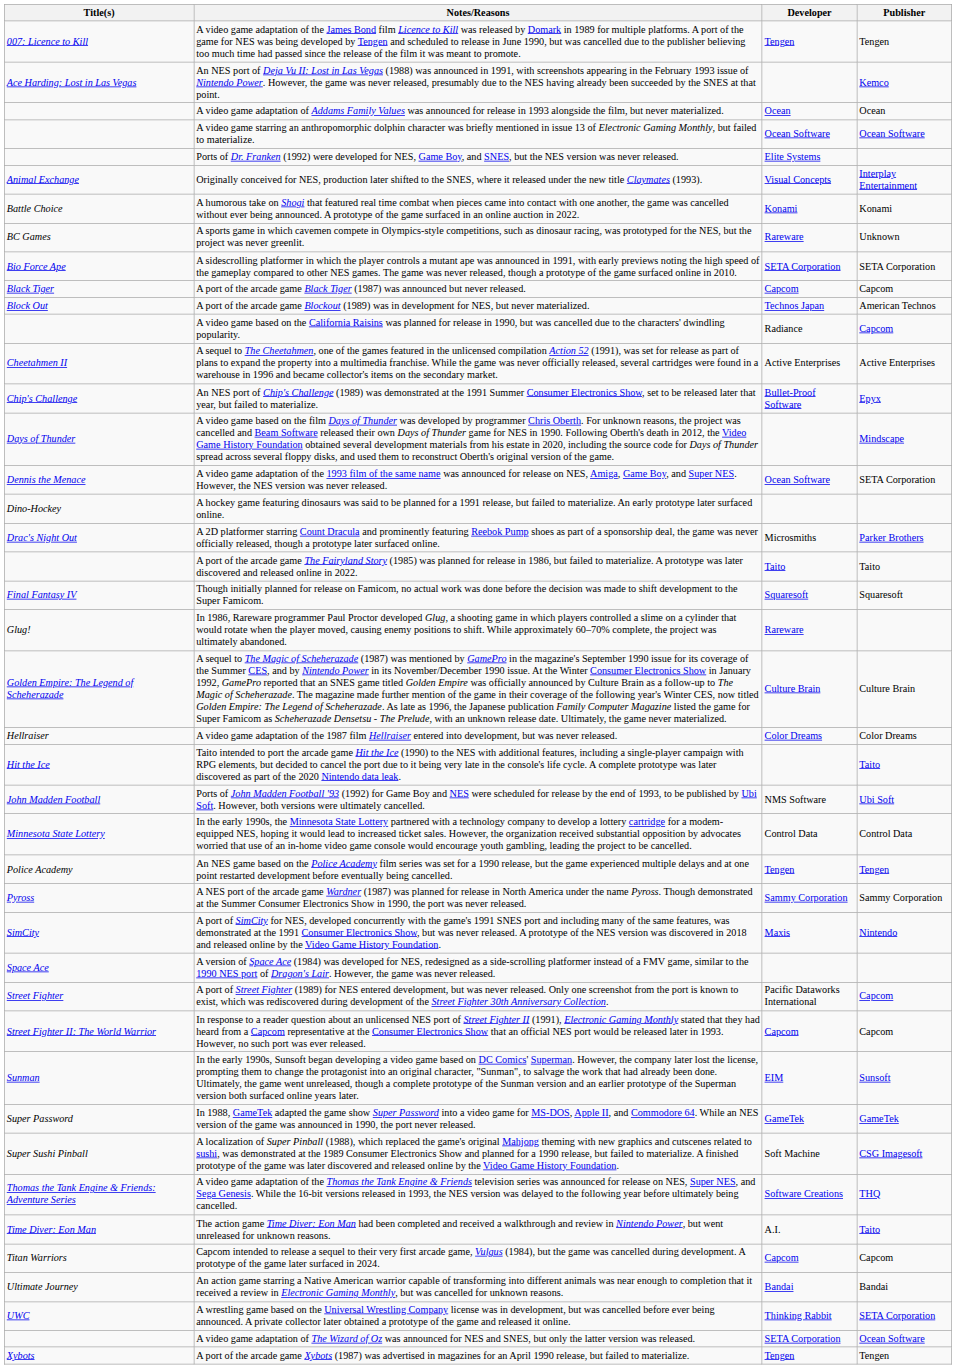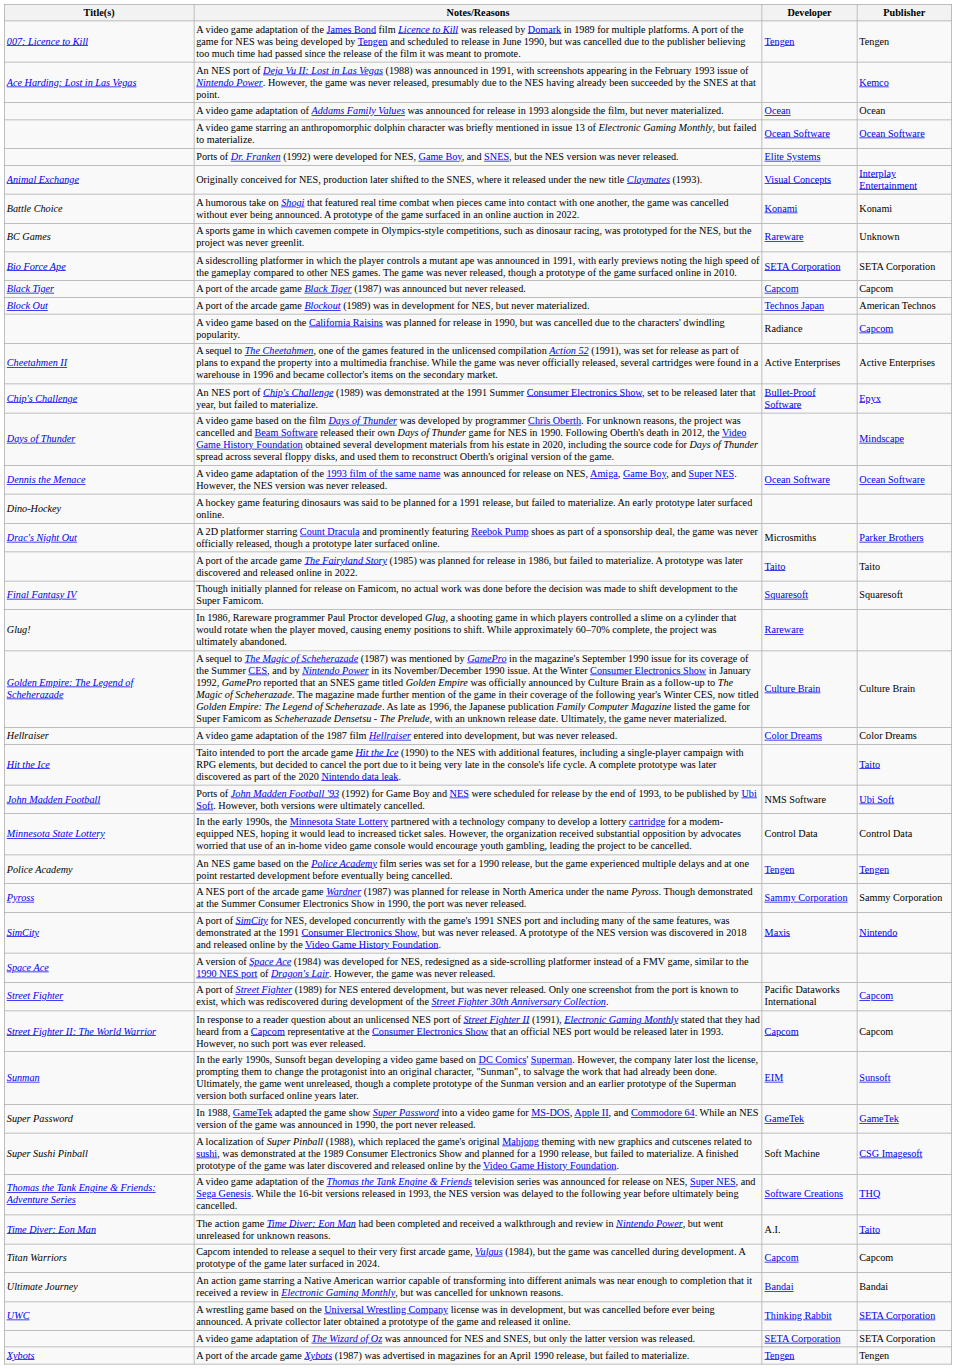row 17 | Publisher: SETA Corporation -> Ocean Software
row 42 | Publisher: Ocean Software -> SETA Corporation
